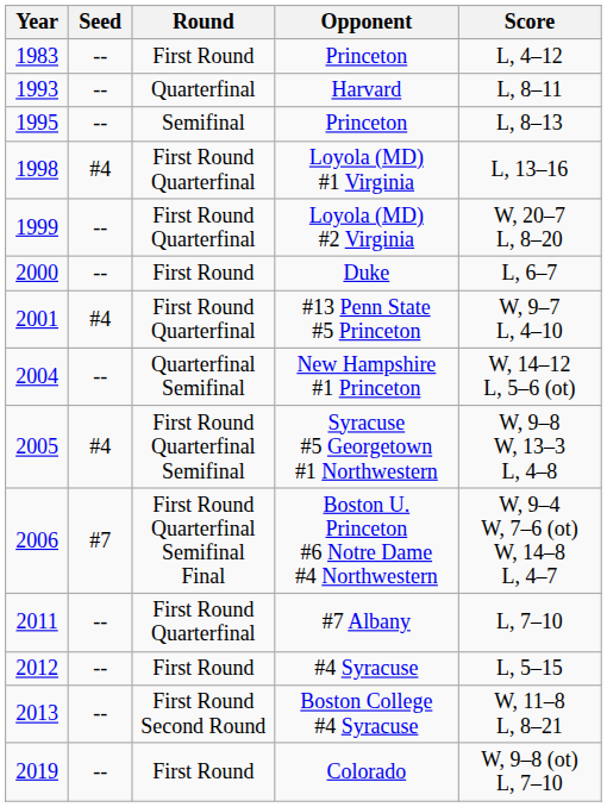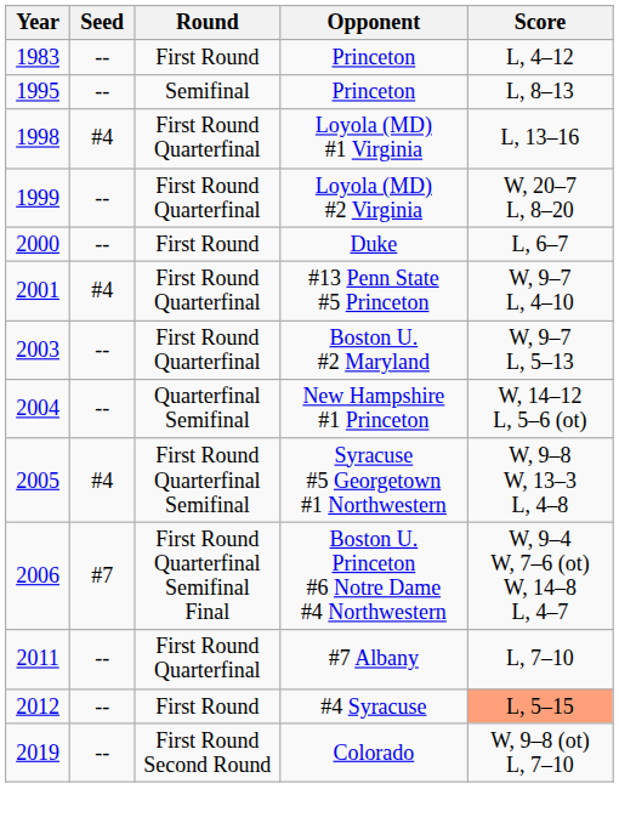- row: 1993 | -- | Quarterfinal | Harvard | L, 8–11
+ row: 2003 | -- | First Round Quarterfinal | Boston U. #2 Maryland | W, 9–7 L, 5–13
#4 Syracuse | Score: no background -> lightsalmon background
- row: 2013 | -- | First Round Second Round | Boston College #4 Syracuse | W, 11–8 L, 8–21
Colorado | Round: First Round -> First Round Second Round
